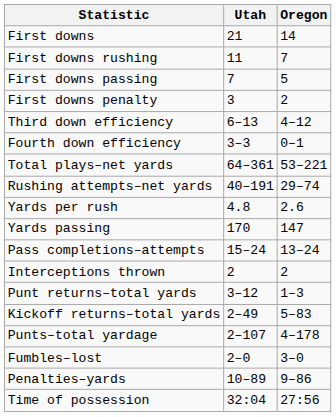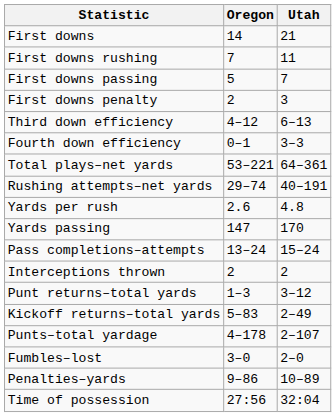columns swapped: Oregon <-> Utah
